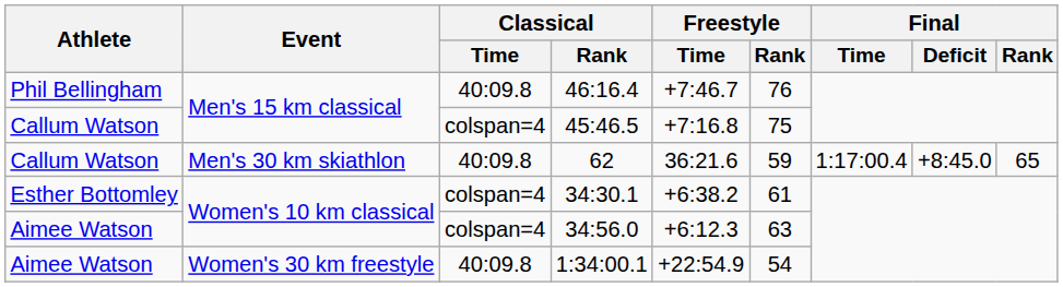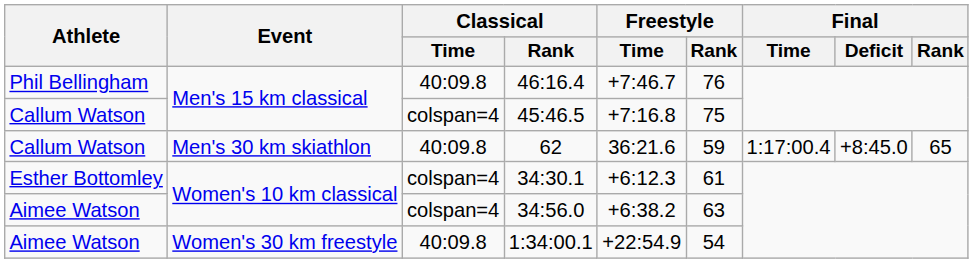34:30.1 | Freestyle / Time: +6:38.2 -> +6:12.3
34:56.0 | Freestyle / Time: +6:12.3 -> +6:38.2
